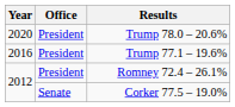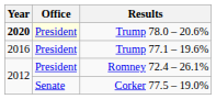Trump 78.0 – 20.6% | Year: normal -> bold
Trump 78.0 – 20.6% | Office: no background -> lightyellow background
